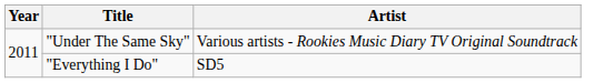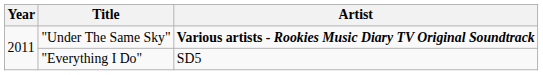"Under The Same Sky" | Artist: normal -> bold
